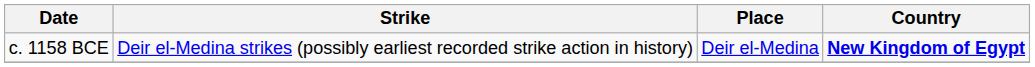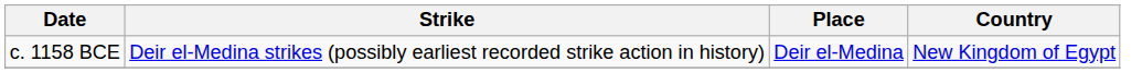c. 1158 BCE | Country: bold -> normal
